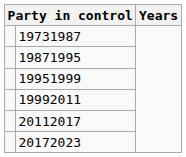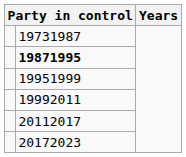19871995 | column 2: normal -> bold
